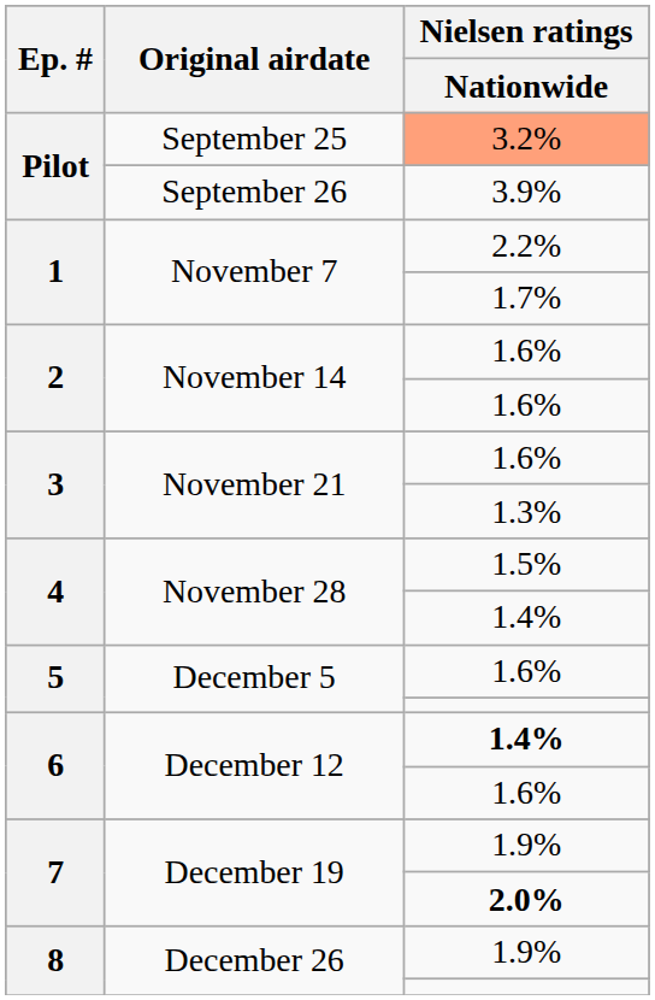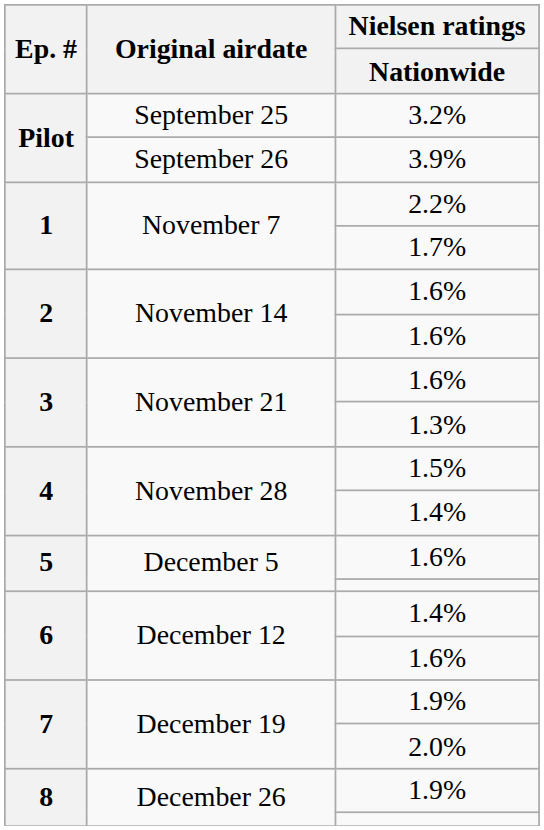3.2% | Nielsen ratings / Nationwide: lightsalmon background -> no background
December 12 / 1.4% | Nielsen ratings / Nationwide: bold -> normal
2.0% | Nielsen ratings / Nationwide: bold -> normal
